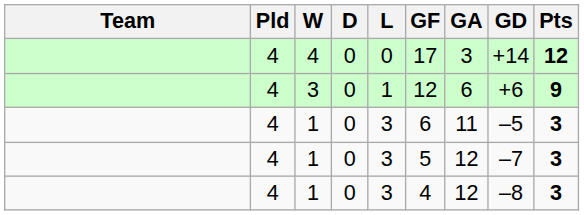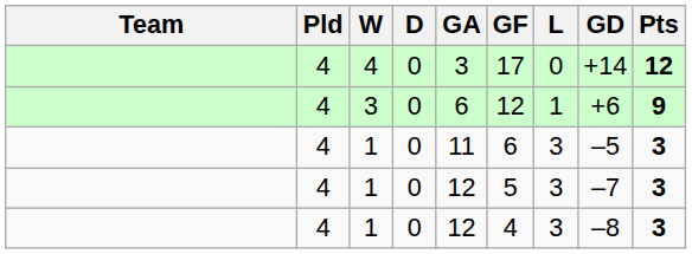columns swapped: L <-> GA
